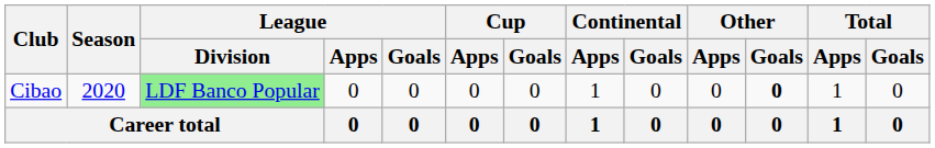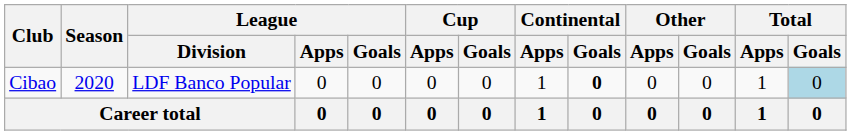Cibao | League / Division: lightgreen background -> no background
Cibao | Continental / Goals: normal -> bold
Cibao | Other / Goals: bold -> normal
Cibao | Total / Goals: no background -> lightblue background
